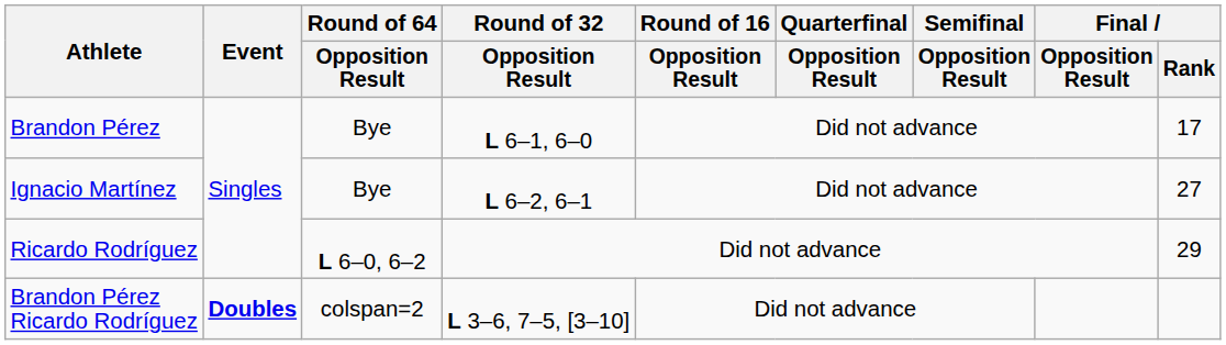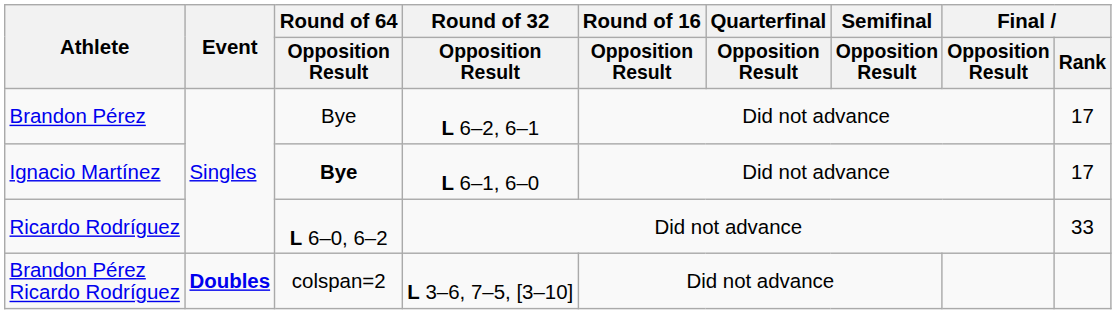Brandon Pérez | Round of 32 / Opposition Result: L 6–1, 6–0 -> L 6–2, 6–1
Ignacio Martínez | Round of 64 / Opposition Result: normal -> bold
Ignacio Martínez | Round of 32 / Opposition Result: L 6–2, 6–1 -> L 6–1, 6–0
Ignacio Martínez | Final / Rank: 27 -> 17
Ricardo Rodríguez | Final / Rank: 29 -> 33
